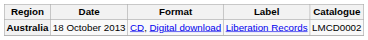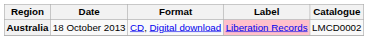Australia | Label: no background -> pink background
